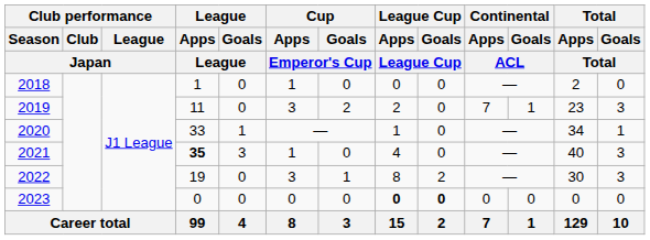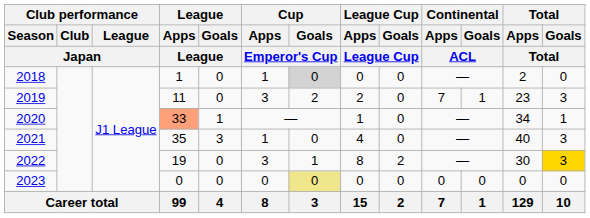2018 | Cup / Goals / Emperor's Cup: no background -> lightgrey background
2020 | League / Apps / League: no background -> lightsalmon background
2021 | League / Apps / League: bold -> normal
2022 | Total / Goals / Total: no background -> gold background
2023 | Cup / Goals / Emperor's Cup: no background -> khaki background
2023 | League Cup / Apps / League Cup: bold -> normal
2023 | League Cup / Goals / League Cup: bold -> normal
